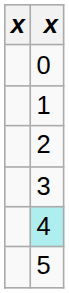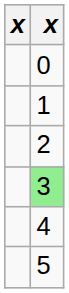3 | column 2: no background -> lightgreen background
4 | column 2: paleturquoise background -> no background
